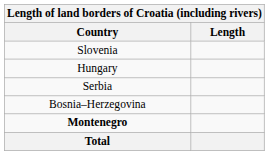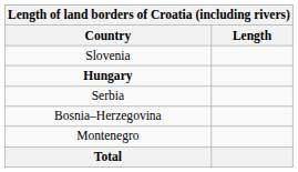Hungary | Country: normal -> bold
Montenegro | Country: bold -> normal
